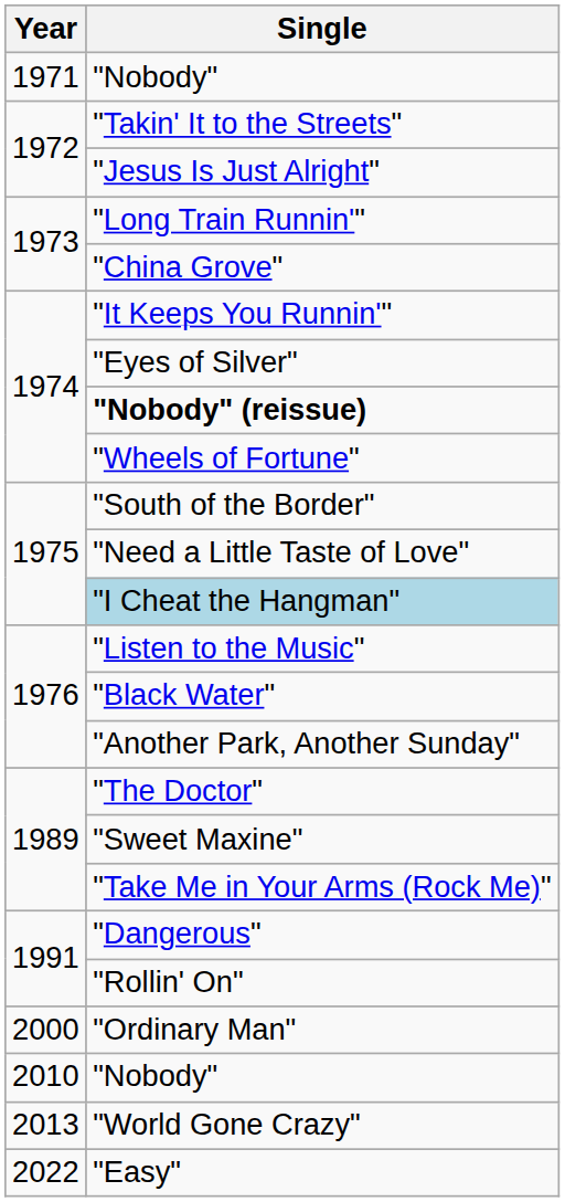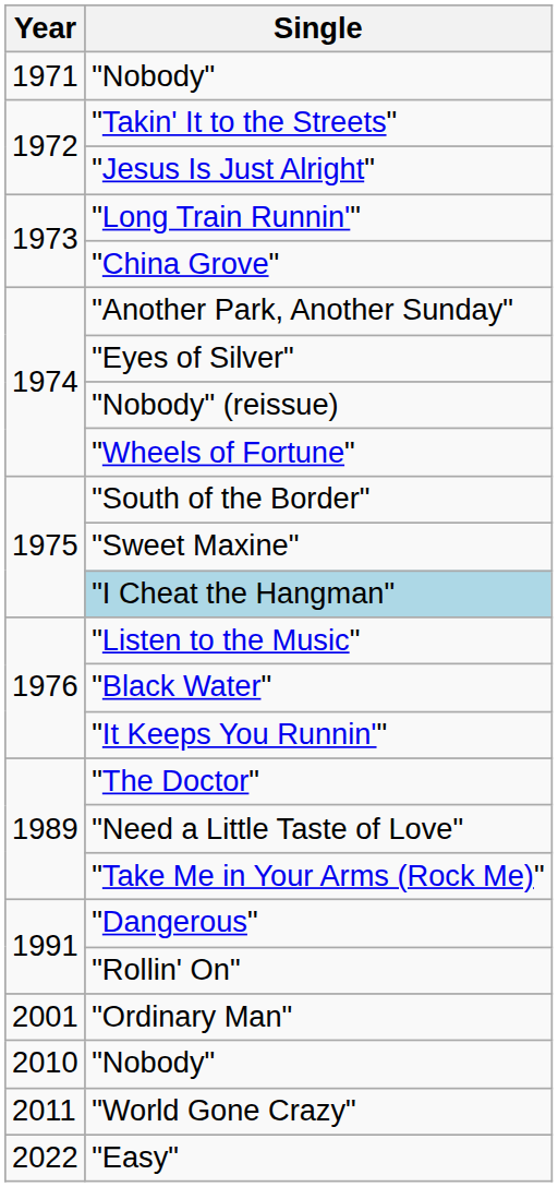row 7 | Single: "It Keeps You Runnin'" -> "Another Park, Another Sunday"
row 9 | Single: bold -> normal
row 12 | Single: "Need a Little Taste of Love" -> "Sweet Maxine"
row 16 | Single: "Another Park, Another Sunday" -> "It Keeps You Runnin'"
row 18 | Single: "Sweet Maxine" -> "Need a Little Taste of Love"
row 22 | Year: 2000 -> 2001
row 24 | Year: 2013 -> 2011
